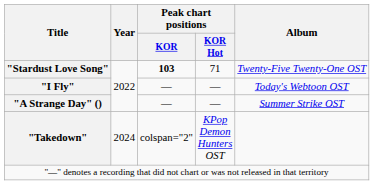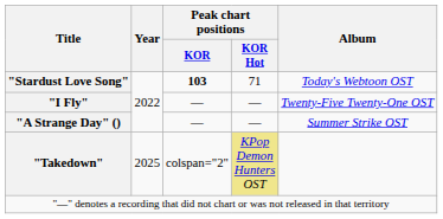"Stardust Love Song" | Album: Twenty-Five Twenty-One OST -> Today's Webtoon OST
"I Fly" | Album: Today's Webtoon OST -> Twenty-Five Twenty-One OST
"Takedown" | Year: 2024 -> 2025
"Takedown" | Peak chart positions / KOR Hot: no background -> khaki background
